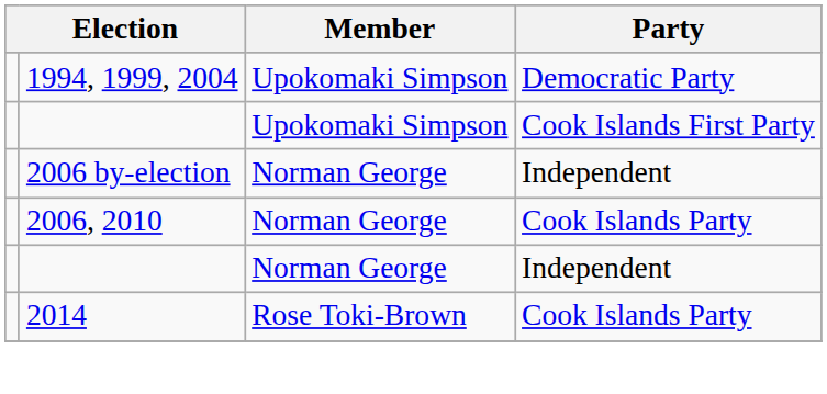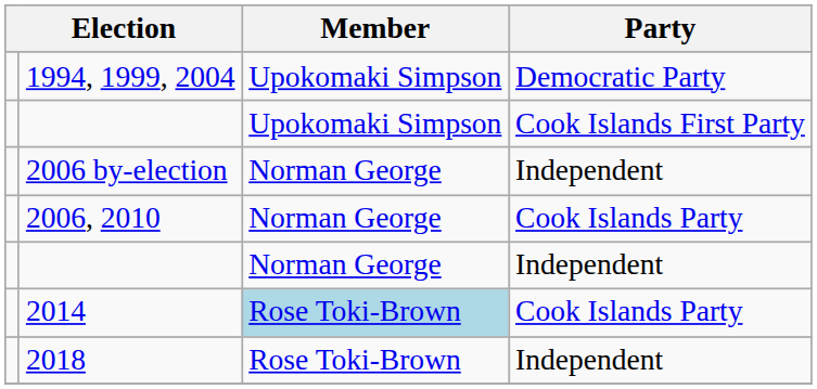2014 | Member: no background -> lightblue background
+ row: 2018 | Rose Toki-Brown | Independent
